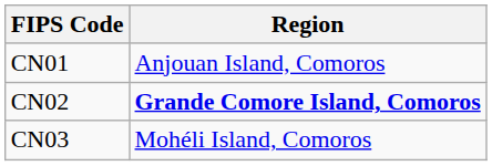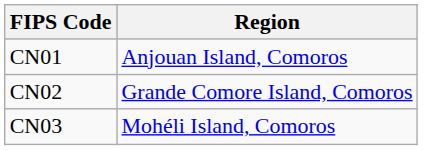CN02 | Region: bold -> normal
